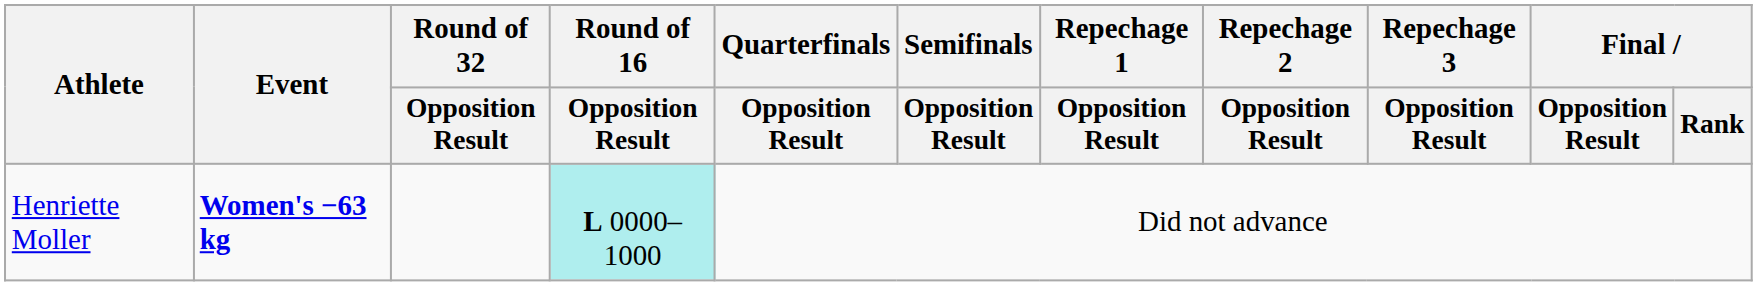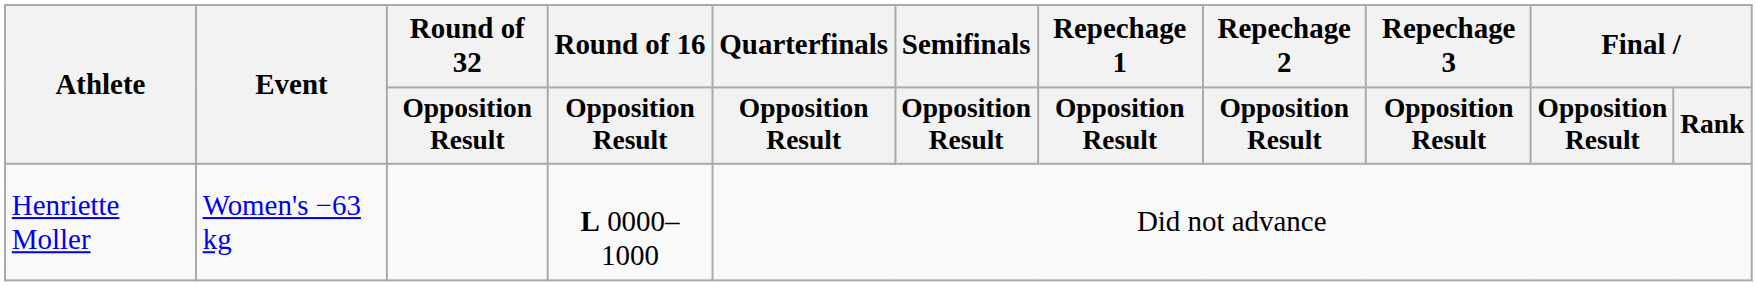Henriette Moller | Event: bold -> normal
Henriette Moller | Round of 16 / Opposition Result: paleturquoise background -> no background
